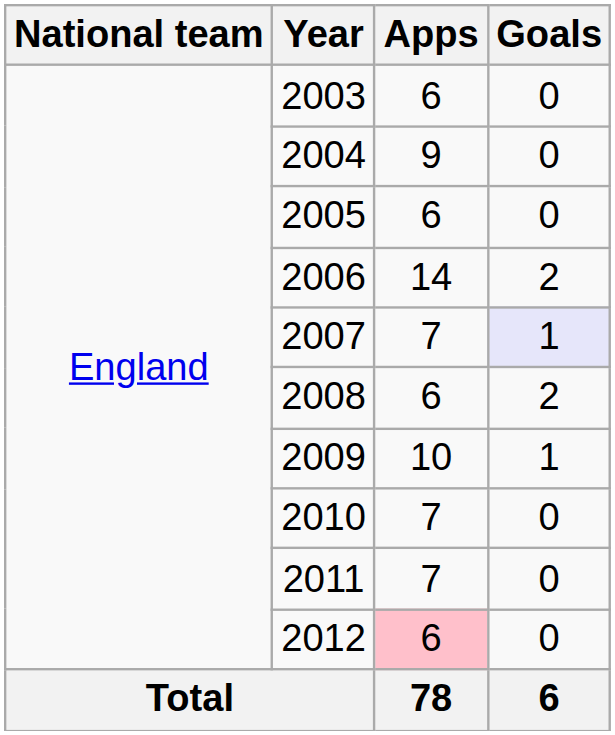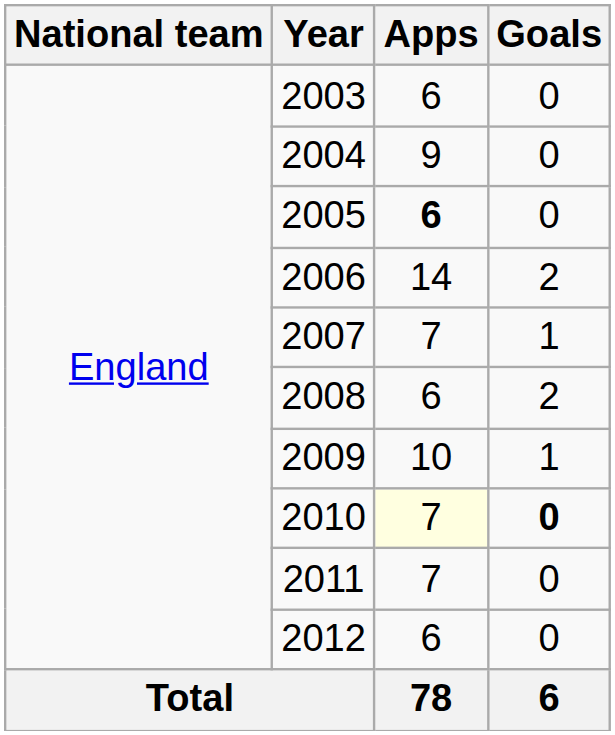2005 | Apps: normal -> bold
2007 | Goals: lavender background -> no background
2010 | Apps: no background -> lightyellow background
2010 | Goals: normal -> bold
2012 | Apps: pink background -> no background
